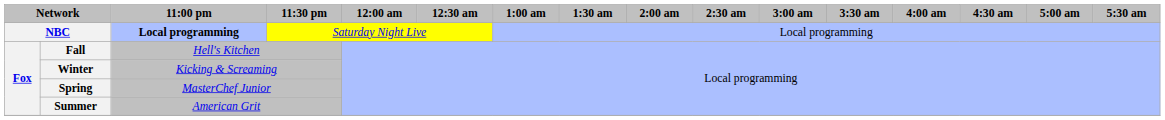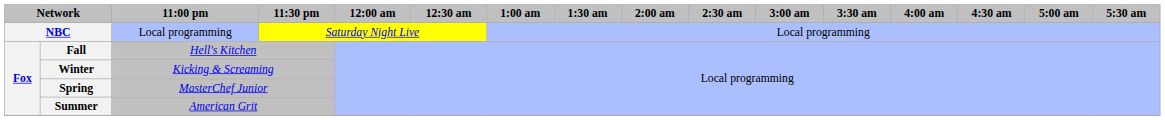NBC | 11:00 pm: bold -> normal
